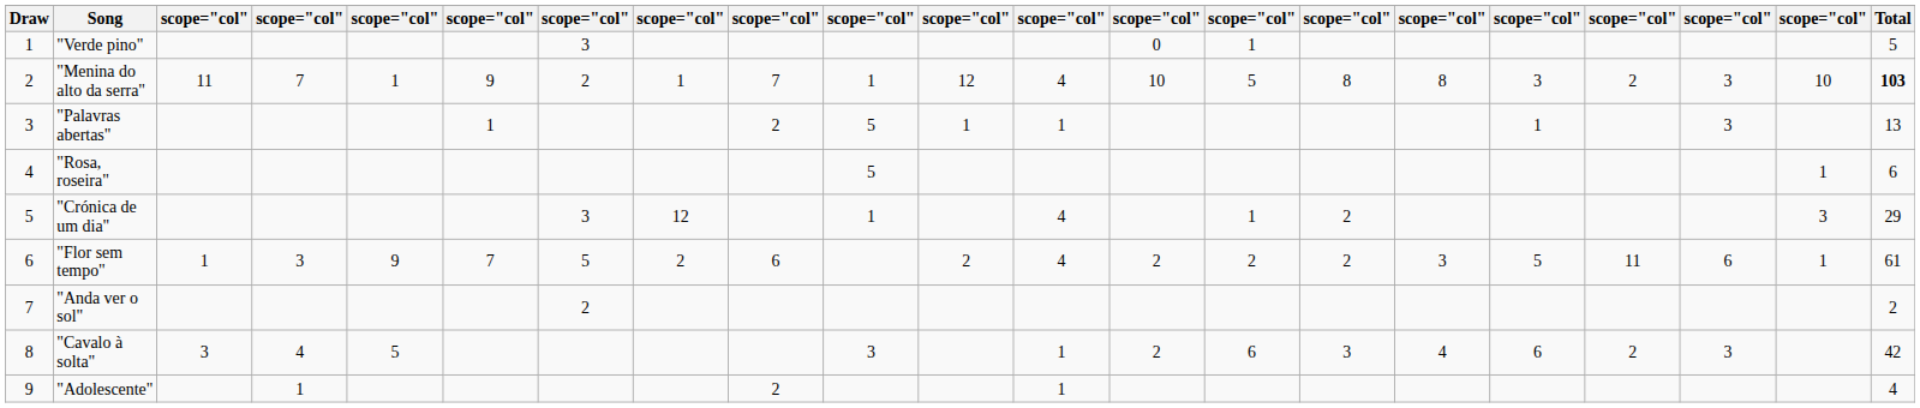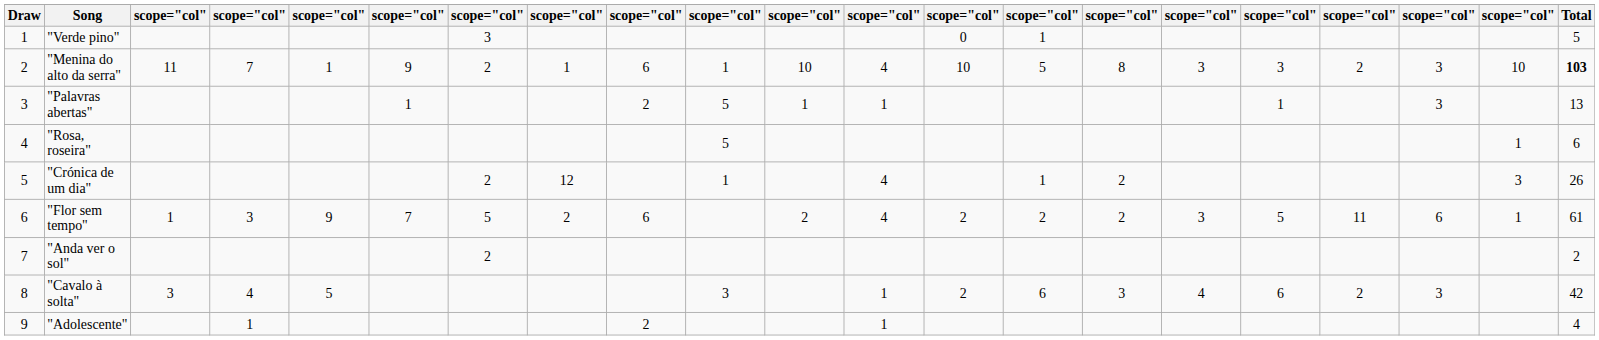"Menina do alto da serra" | column 9: 7 -> 6
"Menina do alto da serra" | column 11: 12 -> 10
"Menina do alto da serra" | column 16: 8 -> 3
"Crónica de um dia" | column 7: 3 -> 2
"Crónica de um dia" | Total: 29 -> 26
